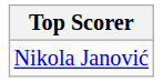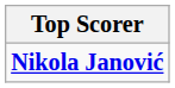row 2 | column 1: normal -> bold
